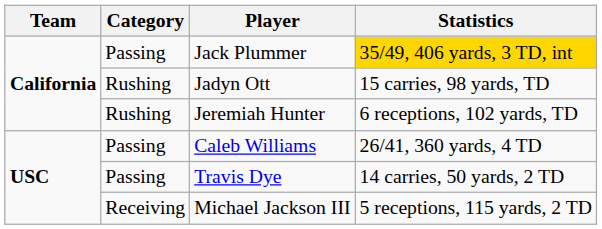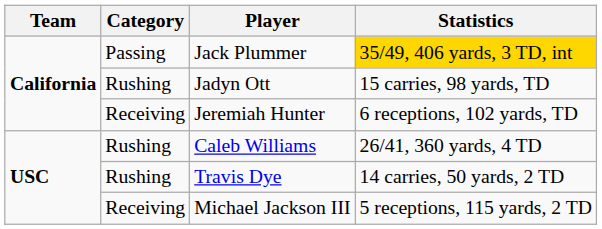Jeremiah Hunter | Category: Rushing -> Receiving
Caleb Williams | Category: Passing -> Rushing
Travis Dye | Category: Passing -> Rushing
